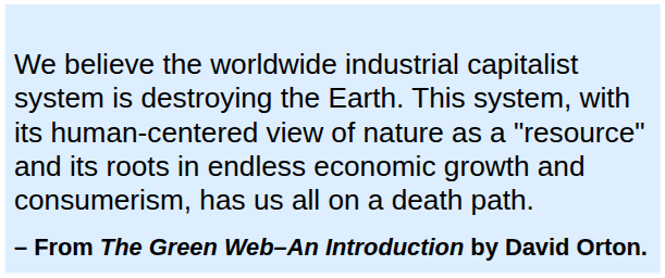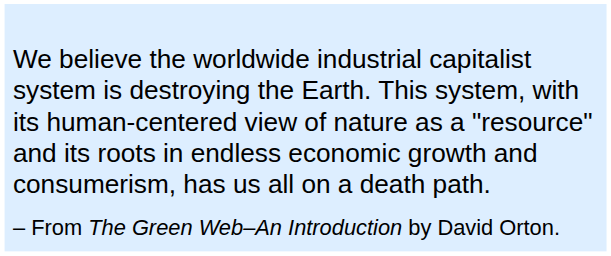row 2 | column 1: bold -> normal
